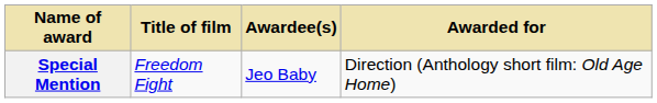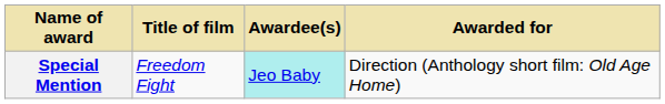Special Mention | Awardee(s): no background -> paleturquoise background
